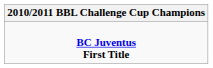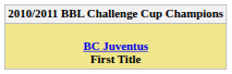row 2 | column 1: no background -> khaki background
